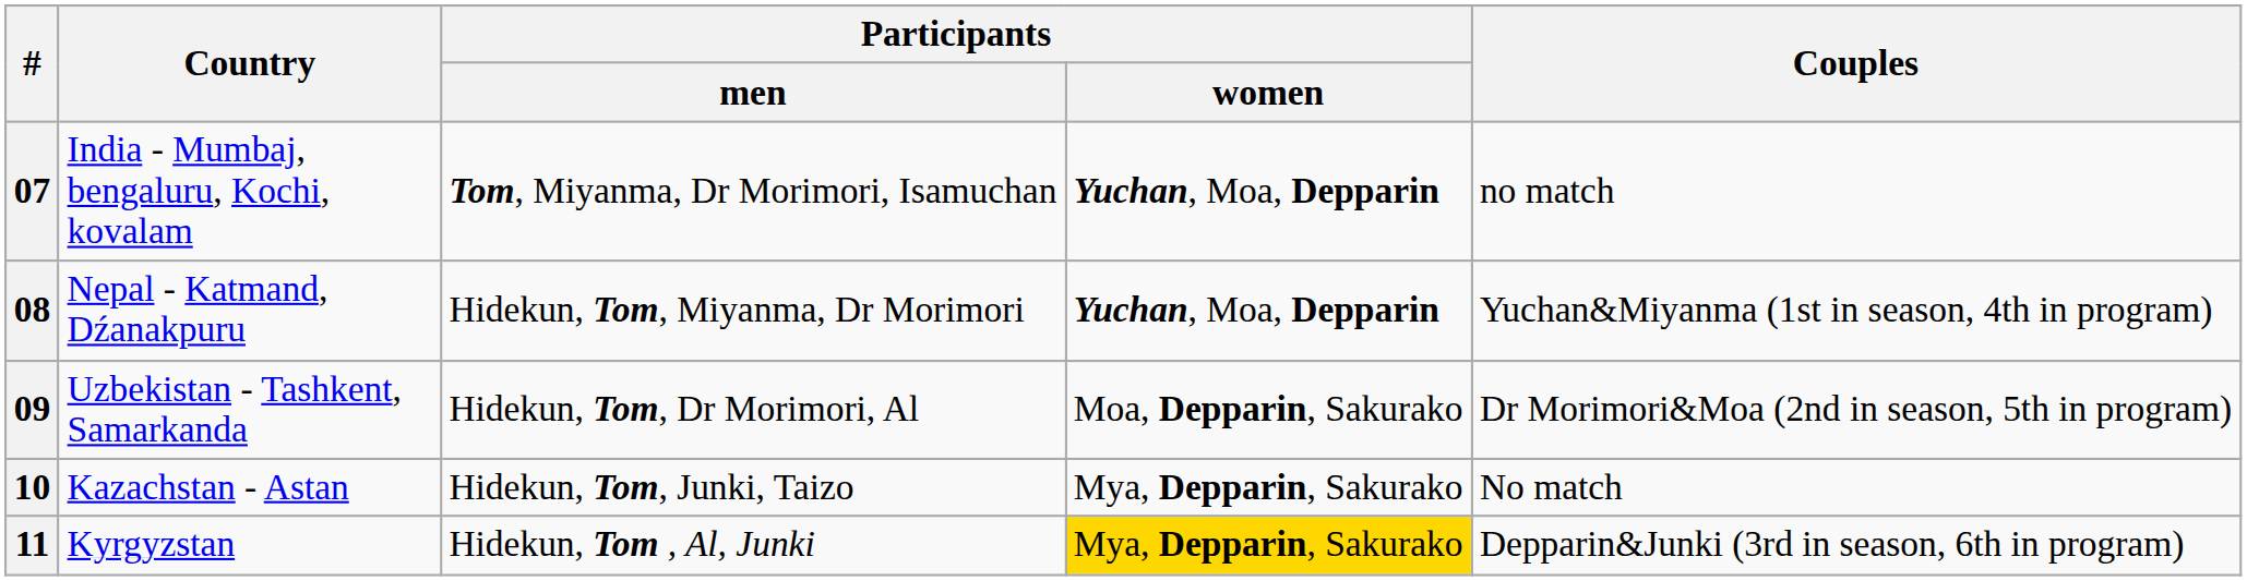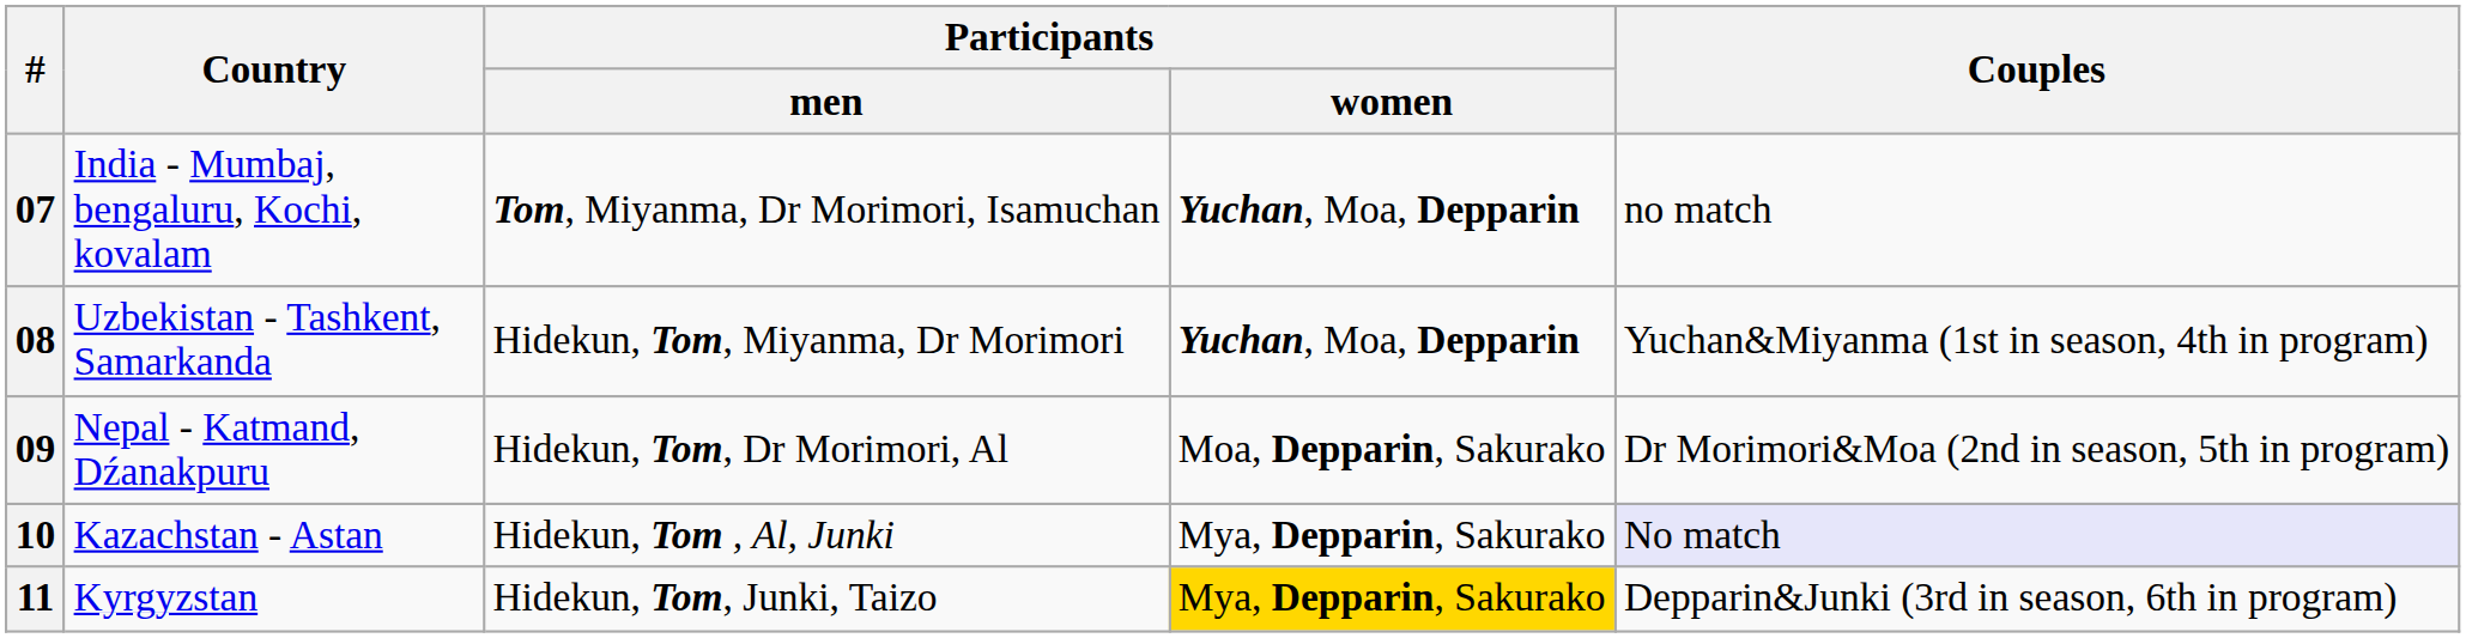08 | Country: Nepal - Katmand, Dźanakpuru -> Uzbekistan - Tashkent, Samarkanda
09 | Country: Uzbekistan - Tashkent, Samarkanda -> Nepal - Katmand, Dźanakpuru
10 | Participants / men: Hidekun, Tom, Junki, Taizo -> Hidekun, Tom , Al, Junki
10 | Couples: no background -> lavender background
11 | Participants / men: Hidekun, Tom , Al, Junki -> Hidekun, Tom, Junki, Taizo
